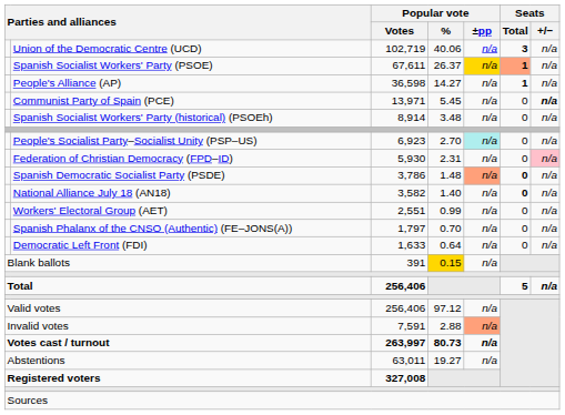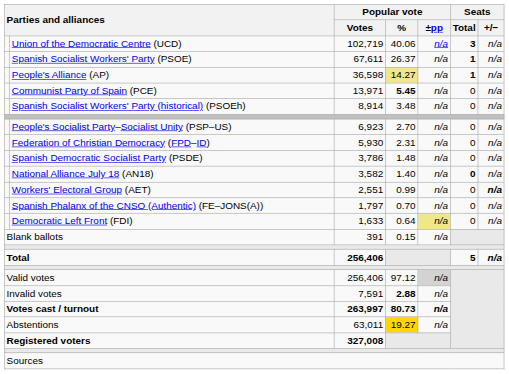Spanish Socialist Workers' Party (PSOE) | Popular vote / ±pp: gold background -> no background
Spanish Socialist Workers' Party (PSOE) | Seats / Total: lightsalmon background -> no background
People's Alliance (AP) | Popular vote / %: no background -> khaki background
Communist Party of Spain (PCE) | Popular vote / %: normal -> bold
Communist Party of Spain (PCE) | Seats / +/−: bold -> normal
People's Socialist Party–Socialist Unity (PSP–US) | Popular vote / ±pp: paleturquoise background -> no background
Federation of Christian Democracy (FPD–ID) | Seats / +/−: pink background -> no background
Spanish Democratic Socialist Party (PSDE) | Popular vote / ±pp: lightsalmon background -> no background
Spanish Democratic Socialist Party (PSDE) | Seats / Total: bold -> normal
Workers' Electoral Group (AET) | Seats / +/−: normal -> bold
Democratic Left Front (FDI) | Popular vote / ±pp: no background -> khaki background
Blank ballots | Popular vote / %: gold background -> no background
Valid votes | Popular vote / ±pp: no background -> lightgrey background
Invalid votes | Popular vote / %: normal -> bold
Invalid votes | Popular vote / ±pp: lightsalmon background -> no background
Abstentions | Popular vote / %: no background -> gold background
